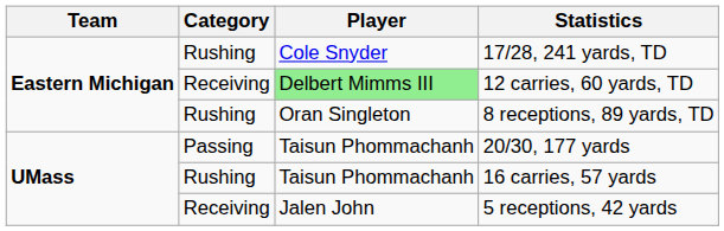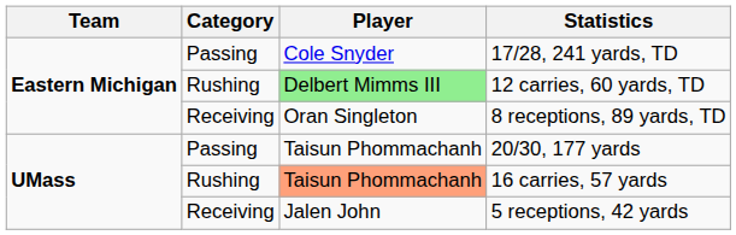17/28, 241 yards, TD | Category: Rushing -> Passing
12 carries, 60 yards, TD | Category: Receiving -> Rushing
8 receptions, 89 yards, TD | Category: Rushing -> Receiving
16 carries, 57 yards | Player: no background -> lightsalmon background
